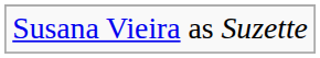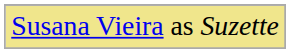row 1 | column 1: no background -> khaki background
